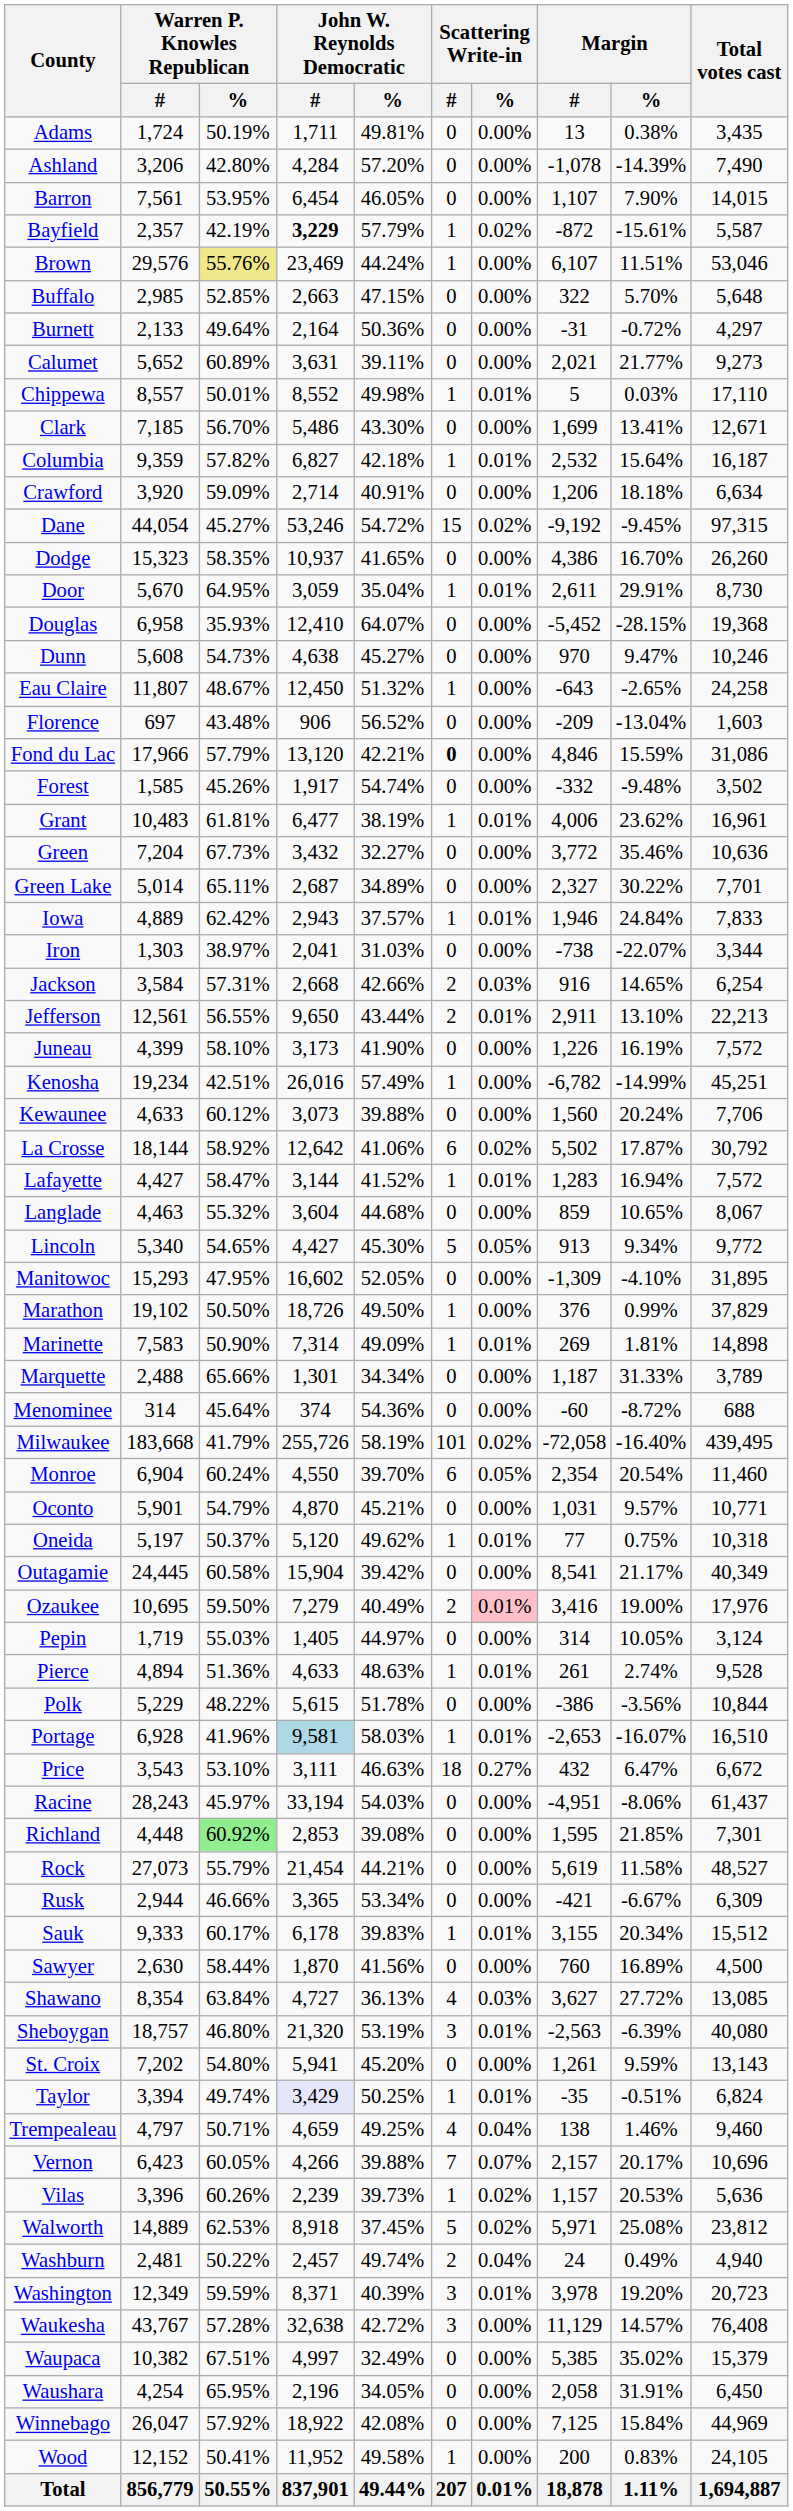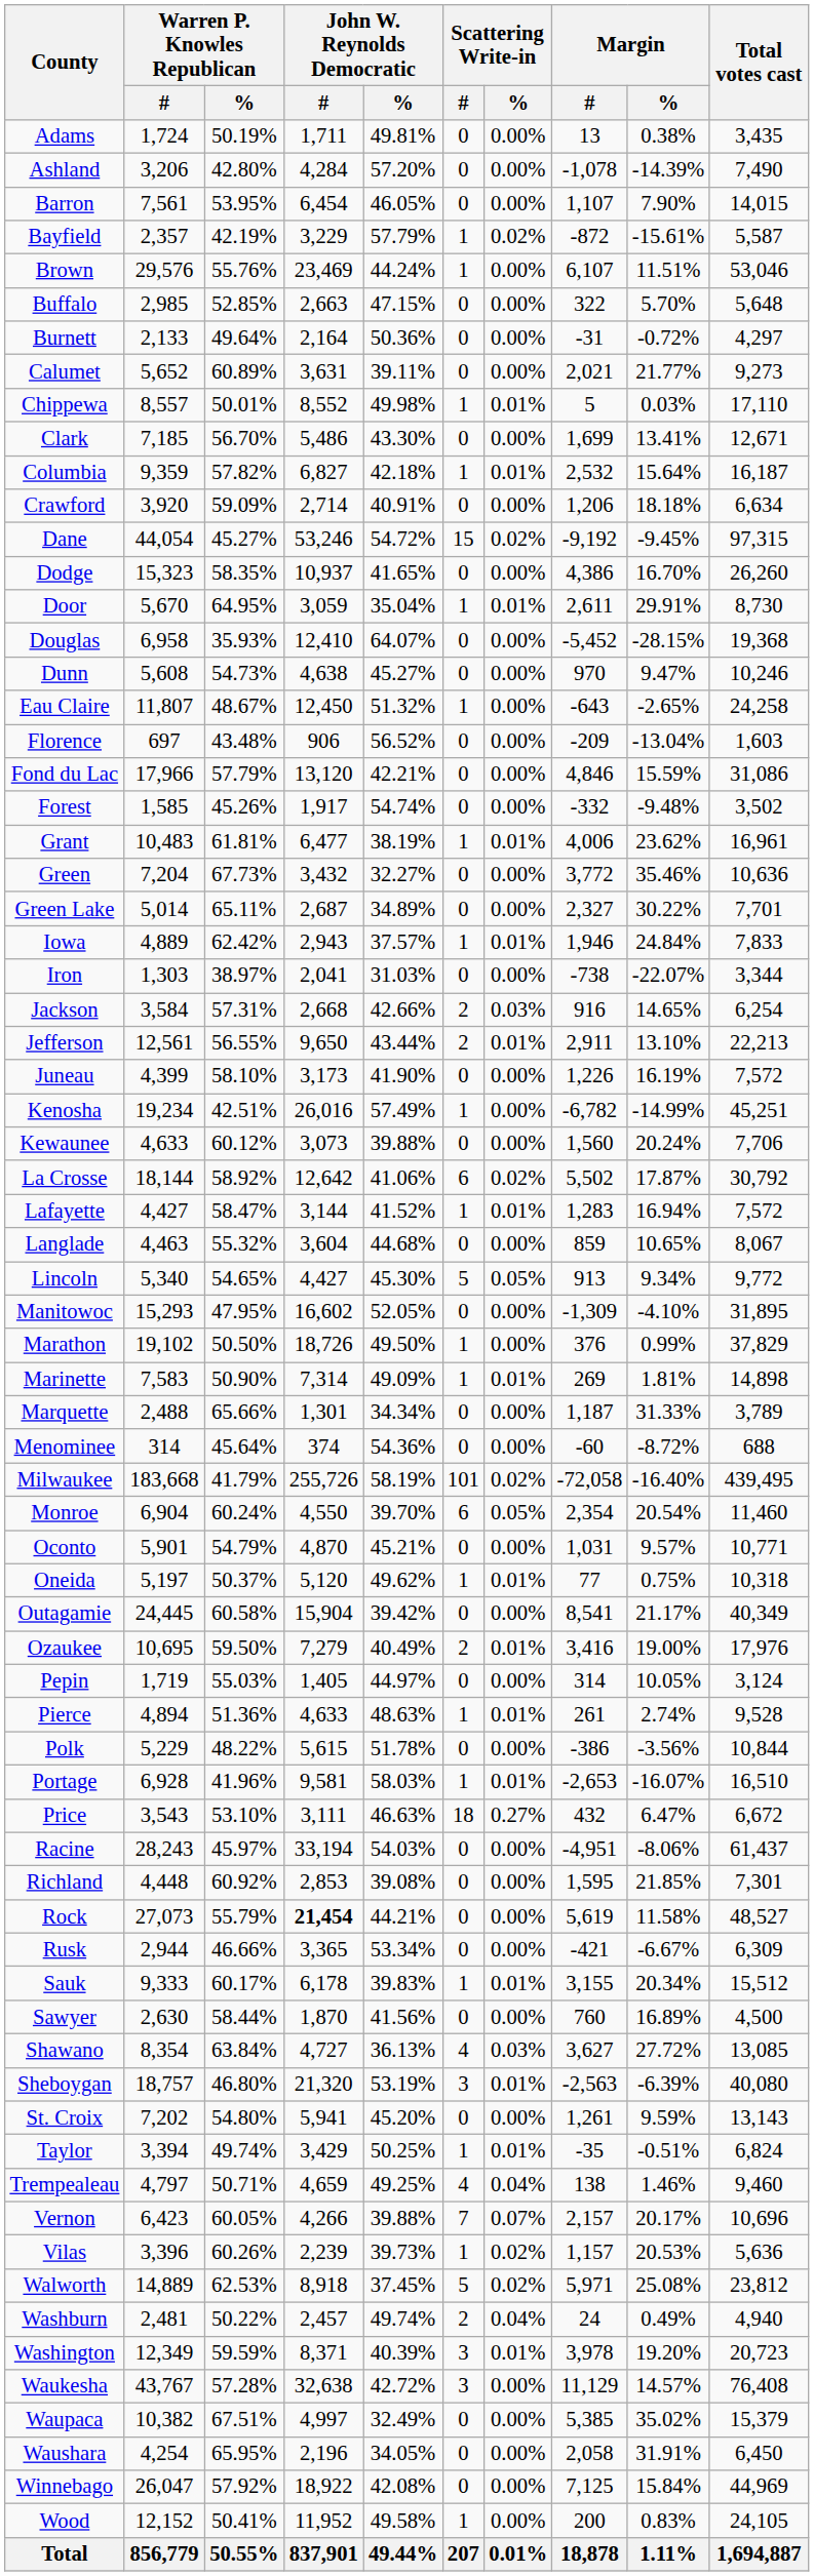Bayfield | John W. Reynolds Democratic / #: bold -> normal
Brown | Warren P. Knowles Republican / %: khaki background -> no background
Fond du Lac | Scattering Write-in / #: bold -> normal
Ozaukee | Scattering Write-in / %: pink background -> no background
Portage | John W. Reynolds Democratic / #: lightblue background -> no background
Richland | Warren P. Knowles Republican / %: lightgreen background -> no background
Rock | John W. Reynolds Democratic / #: normal -> bold
Taylor | John W. Reynolds Democratic / #: lavender background -> no background
